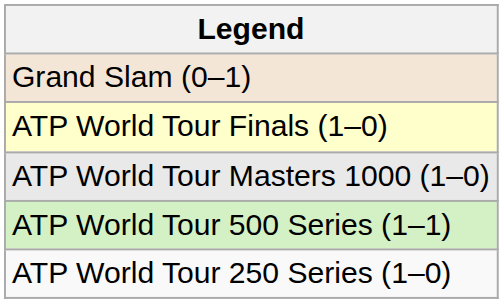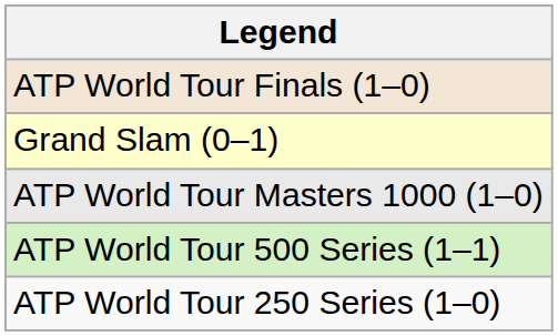row 2 | column 1: Grand Slam (0–1) -> ATP World Tour Finals (1–0)
row 3 | column 1: ATP World Tour Finals (1–0) -> Grand Slam (0–1)
